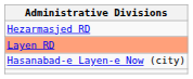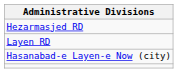row 3 | column 1: lightsalmon background -> no background
